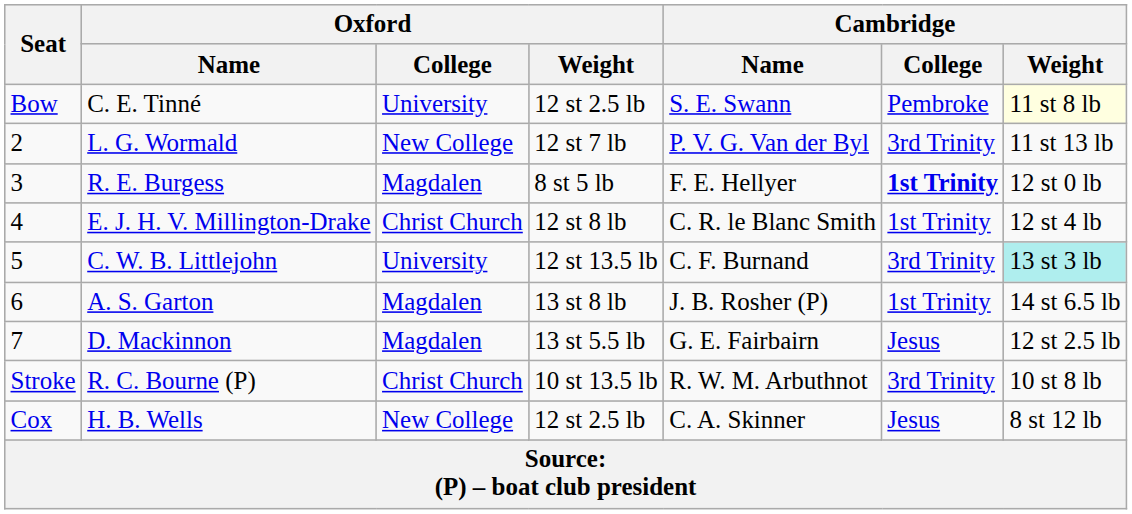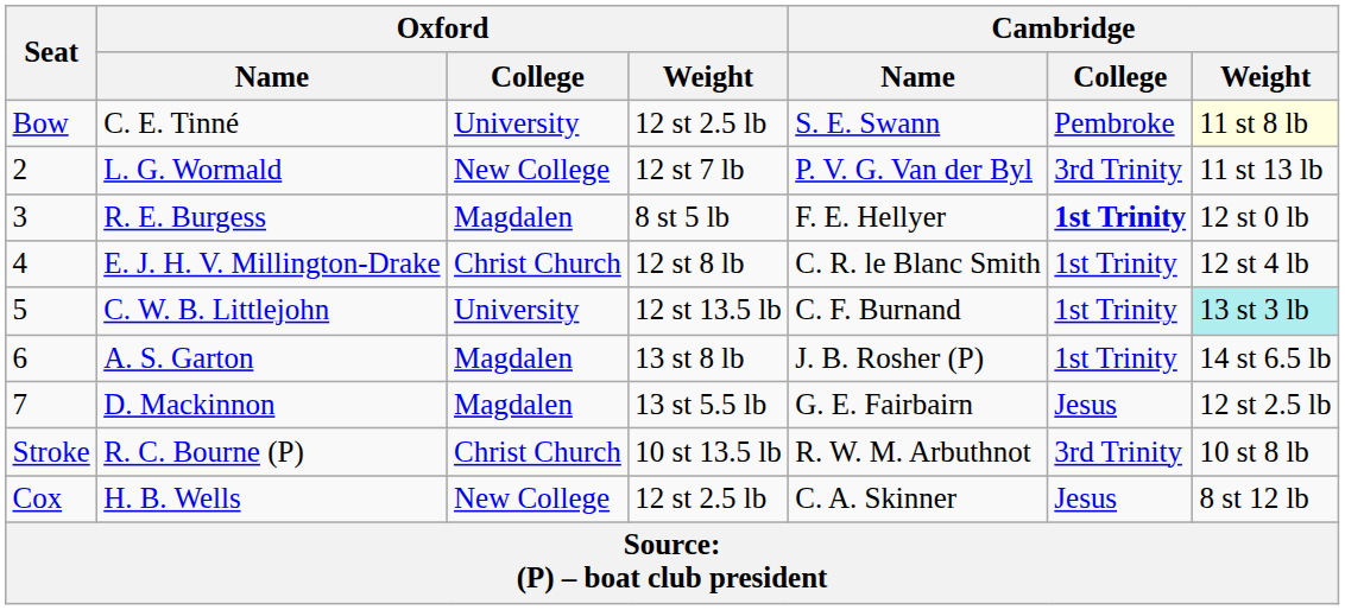C. W. B. Littlejohn | Cambridge / College: 3rd Trinity -> 1st Trinity
